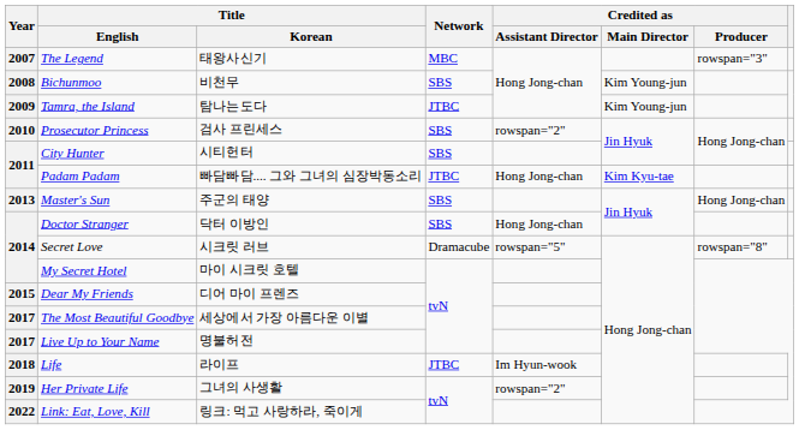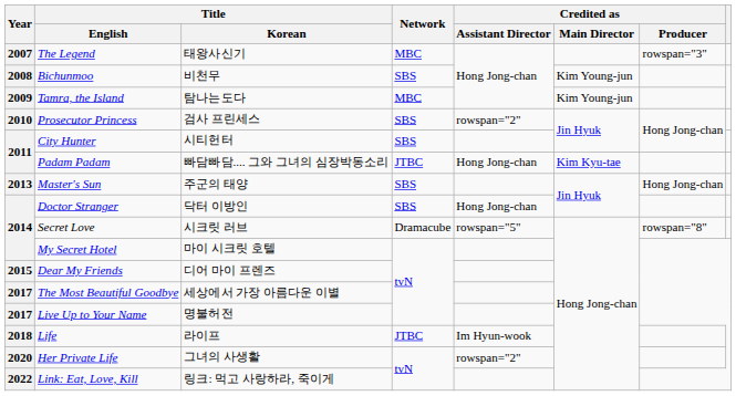Tamra, the Island | Network: JTBC -> MBC
Her Private Life | Year: 2019 -> 2020
